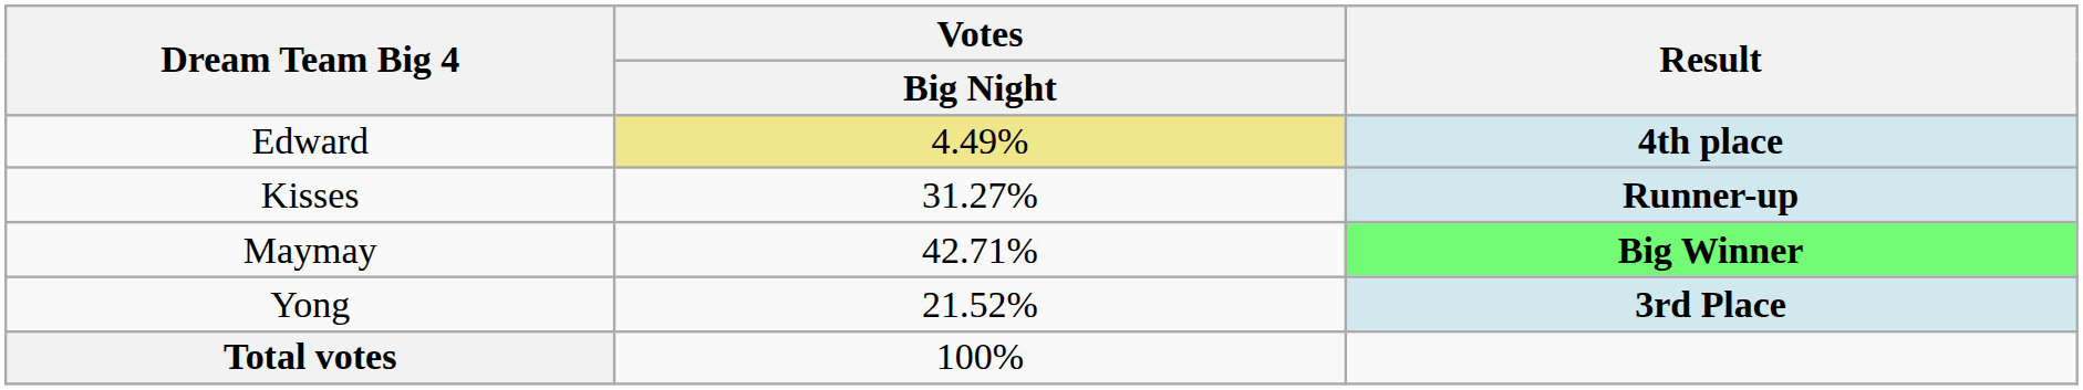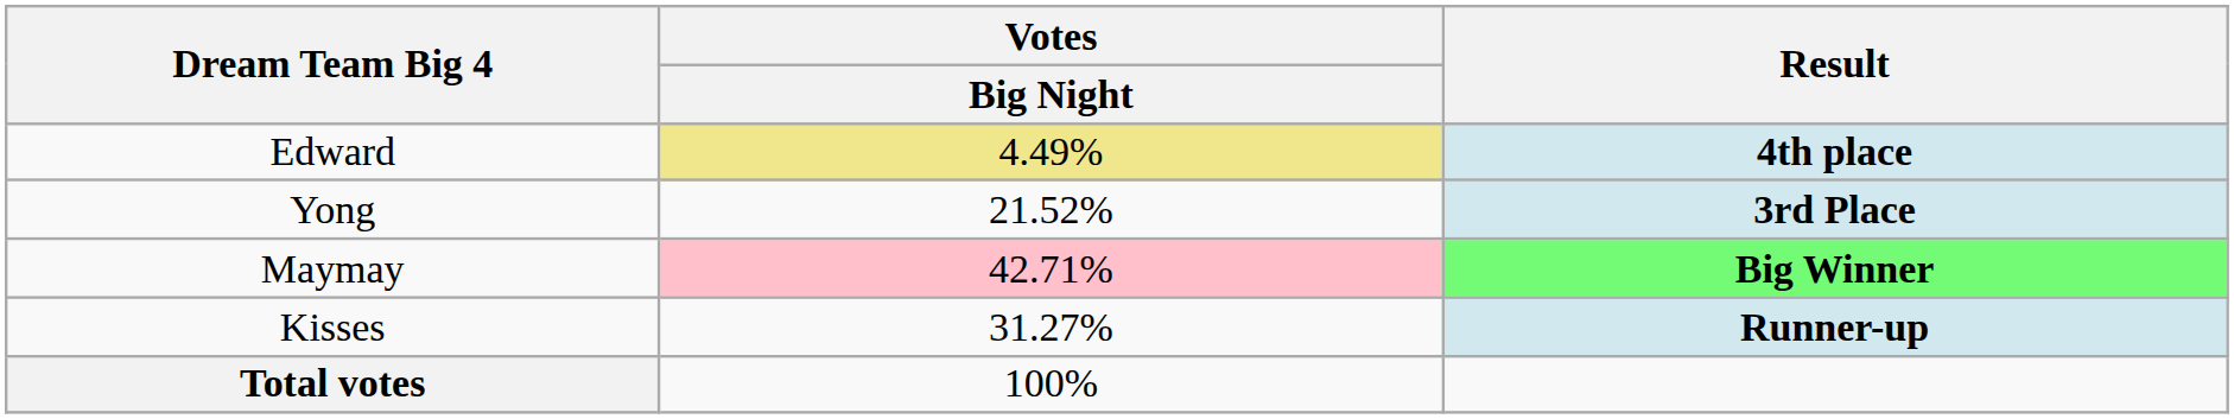rows swapped: Kisses <-> Yong
Maymay | Votes / Big Night: no background -> pink background
